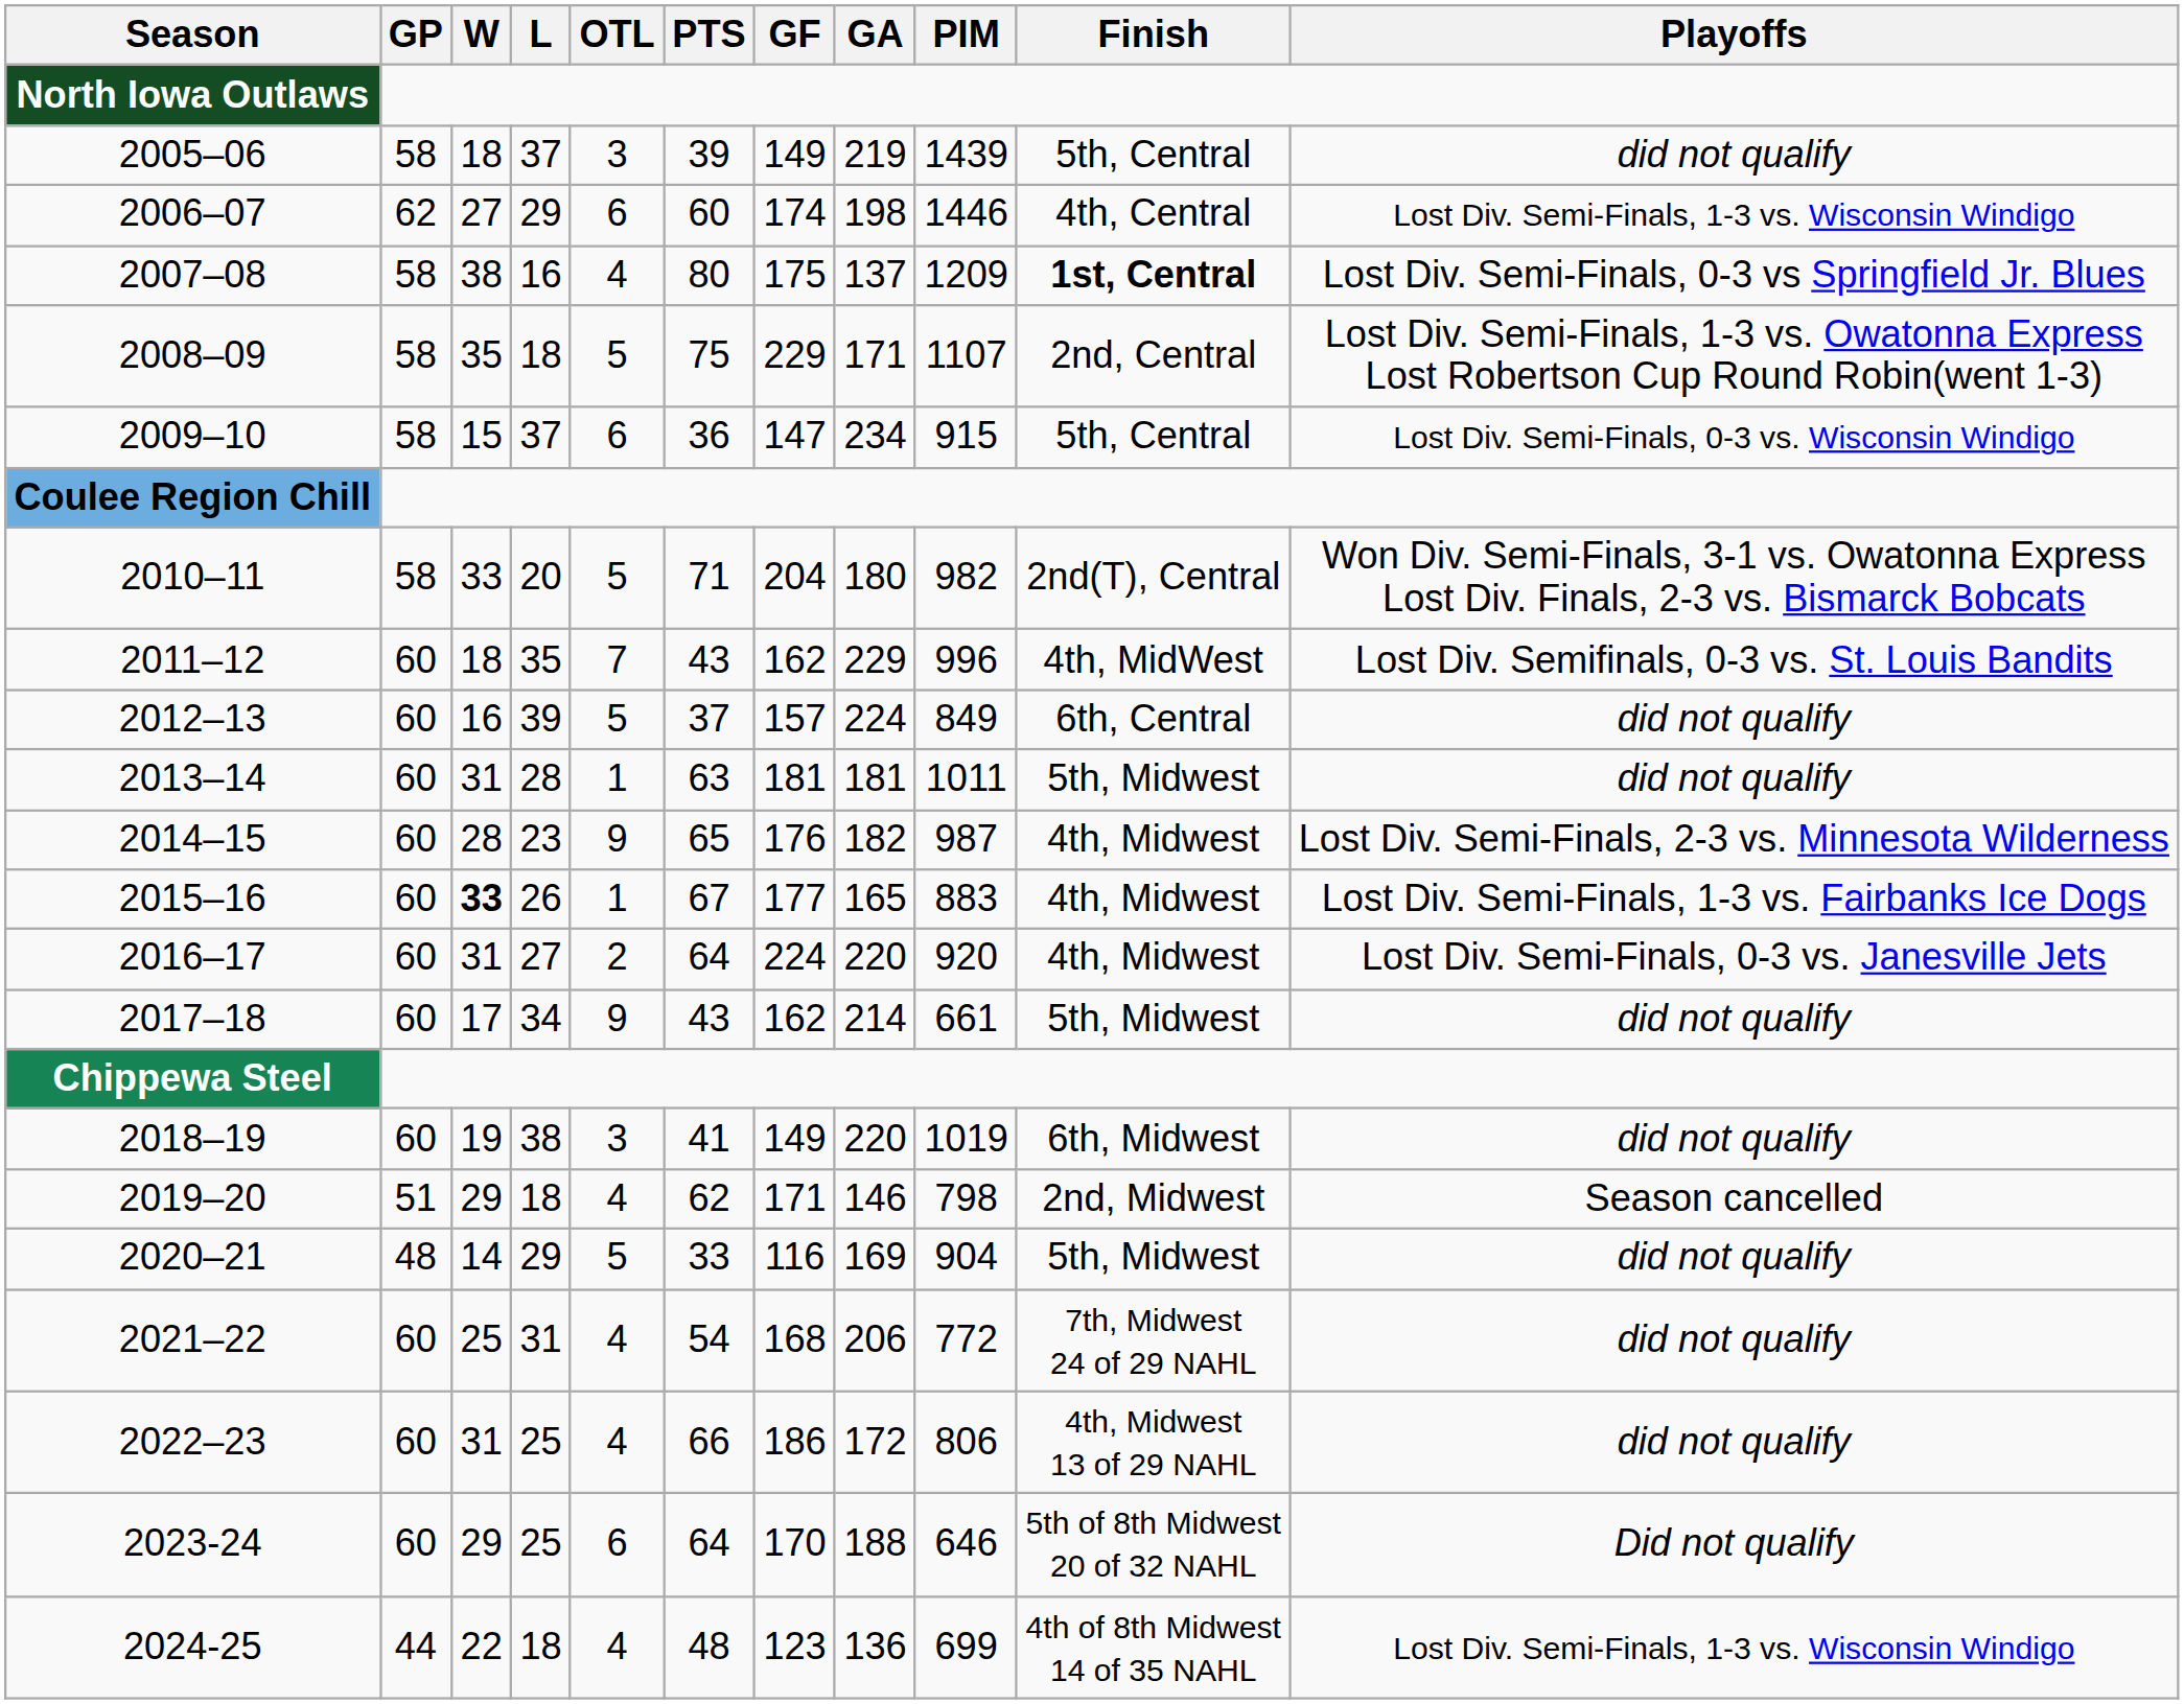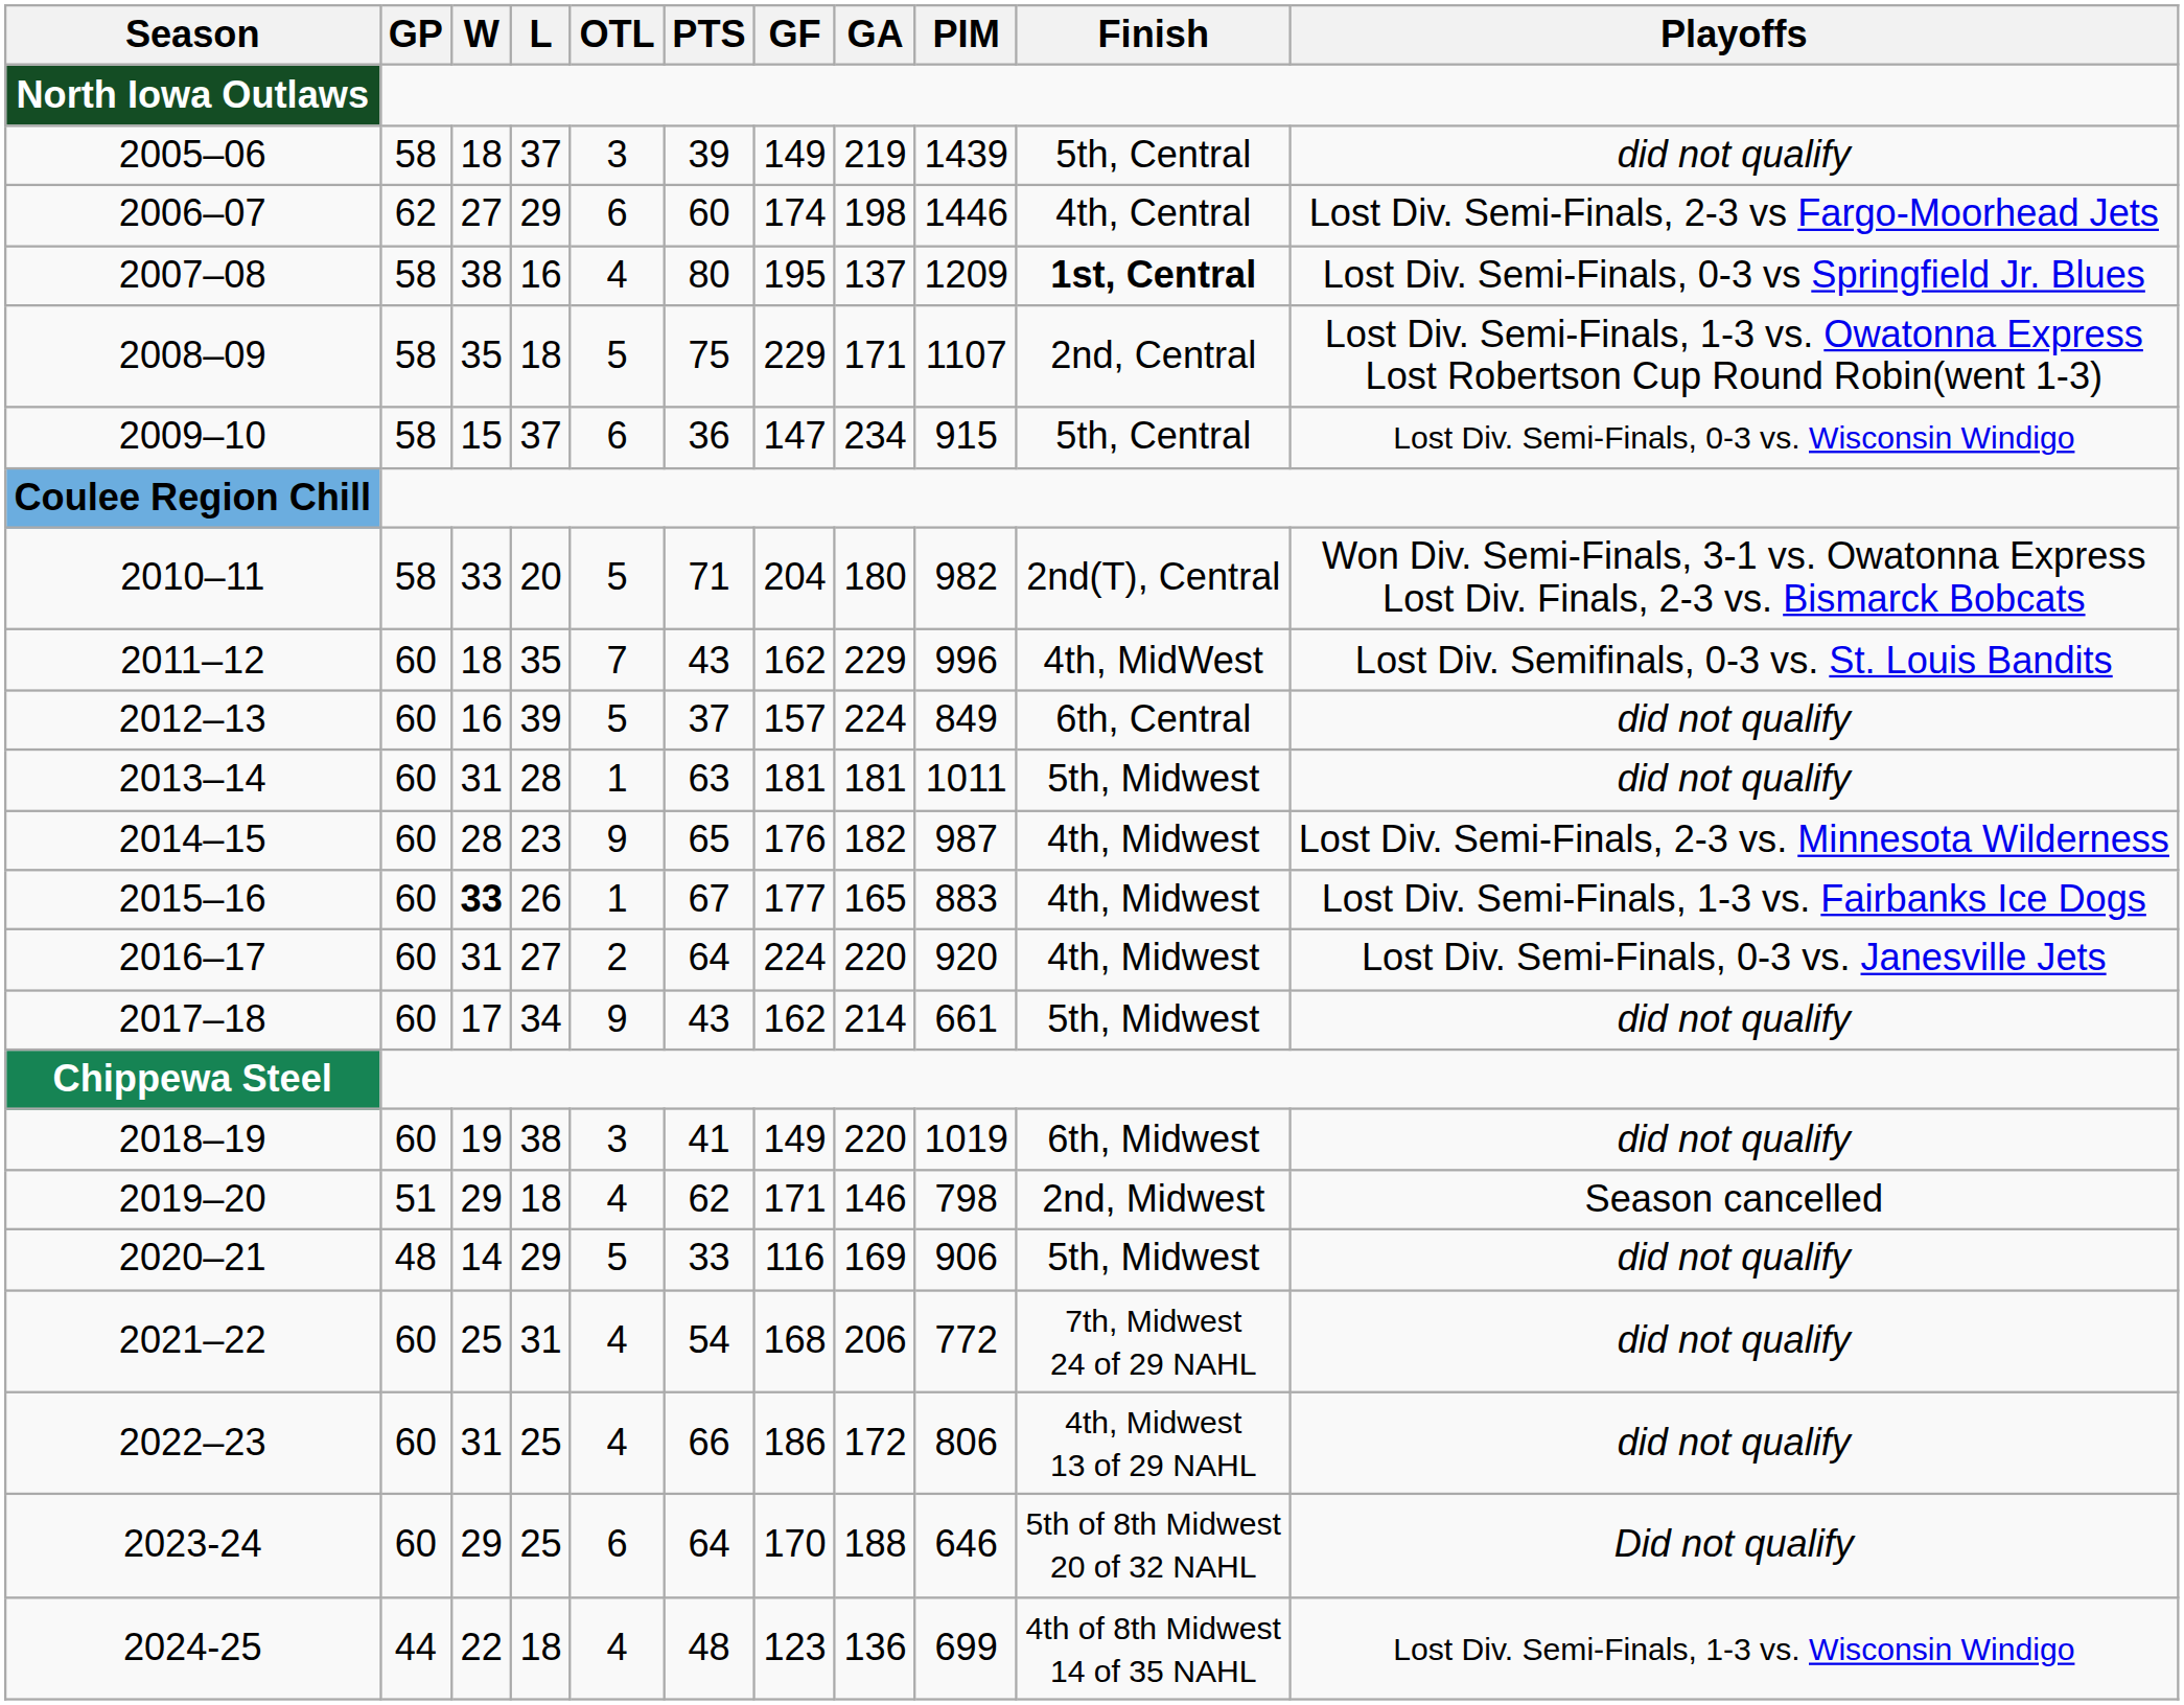2006–07 | Playoffs: Lost Div. Semi-Finals, 1-3 vs. Wisconsin Windigo -> Lost Div. Semi-Finals, 2-3 vs Fargo-Moorhead Jets
2007–08 | GF: 175 -> 195
2020–21 | PIM: 904 -> 906
